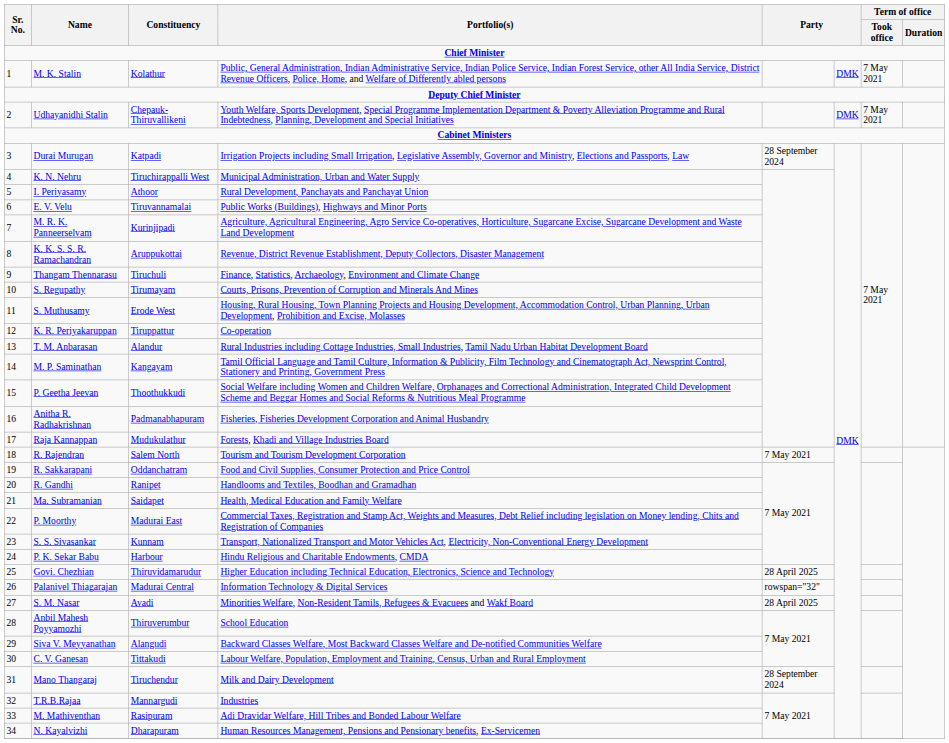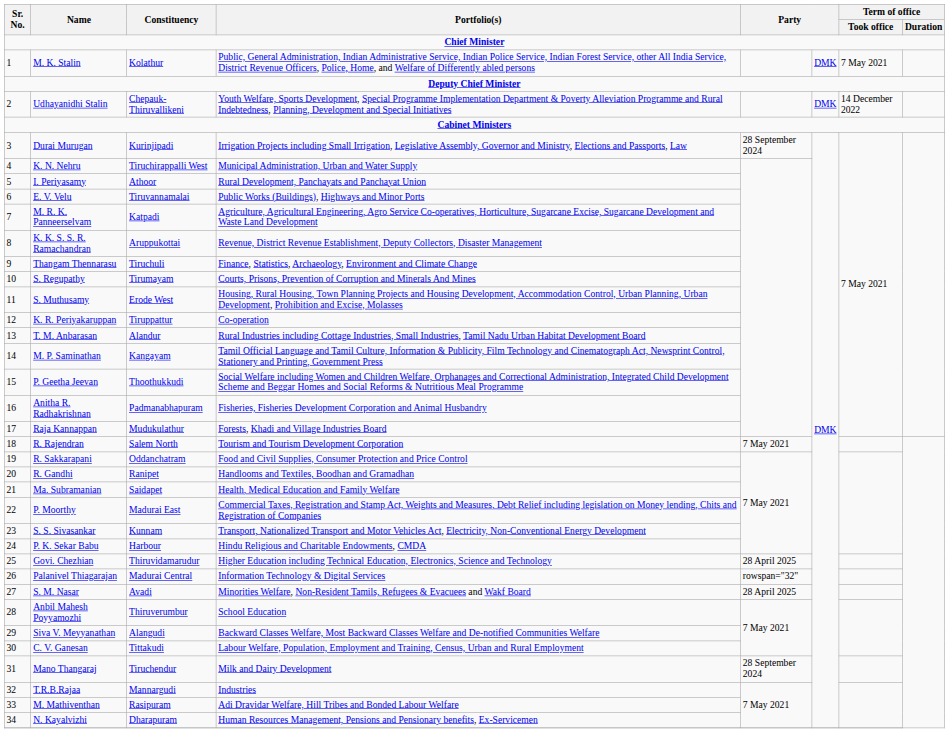Udhayanidhi Stalin | Term of office / Took office: 7 May 2021 -> 14 December 2022
Durai Murugan | Constituency: Katpadi -> Kurinjipadi
M. R. K. Panneerselvam | Constituency: Kurinjipadi -> Katpadi
